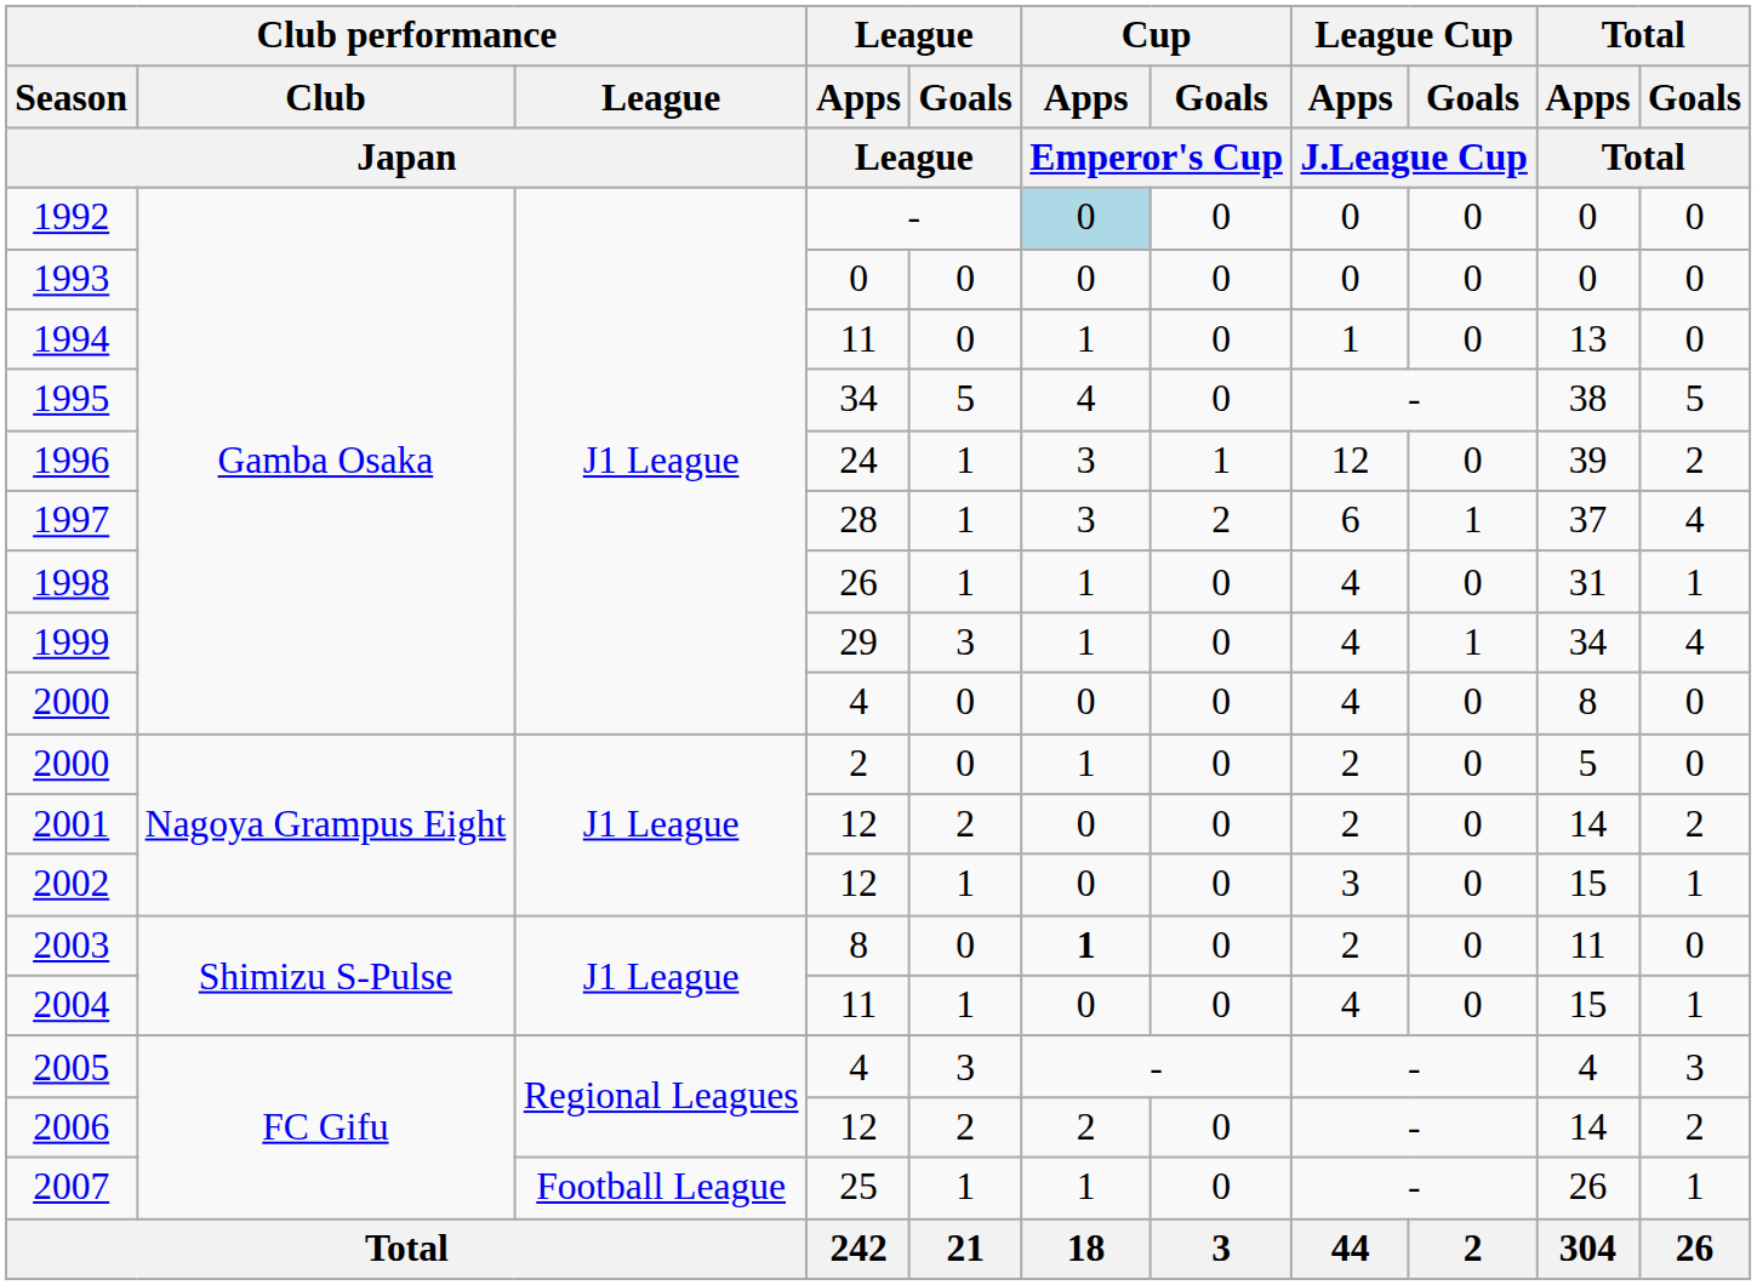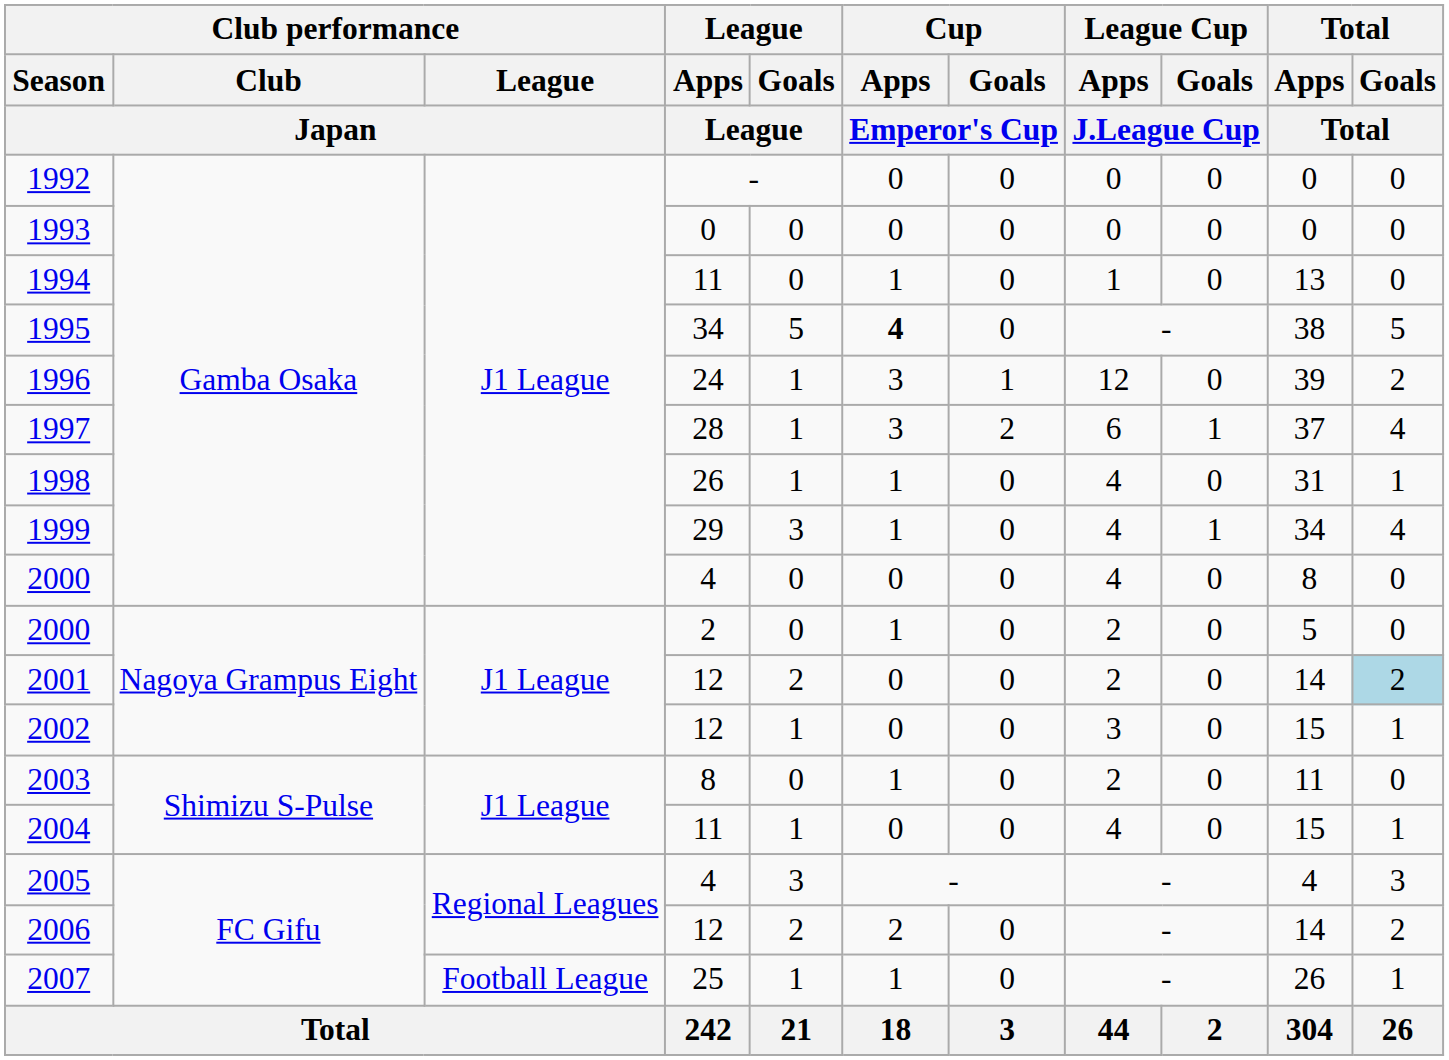1992 | Cup / Apps / Emperor's Cup: lightblue background -> no background
1995 | Cup / Apps / Emperor's Cup: normal -> bold
2001 | Total / Goals / Total: no background -> lightblue background
2003 | Cup / Apps / Emperor's Cup: bold -> normal
